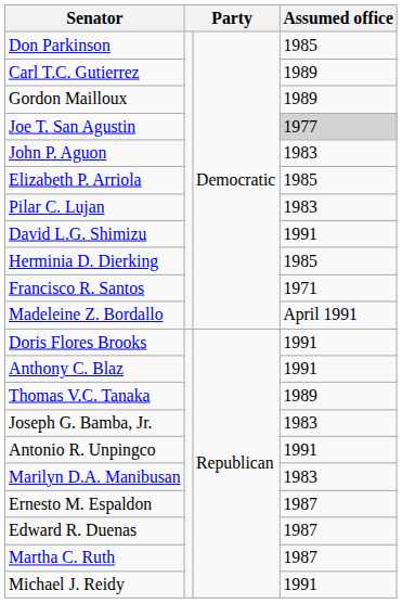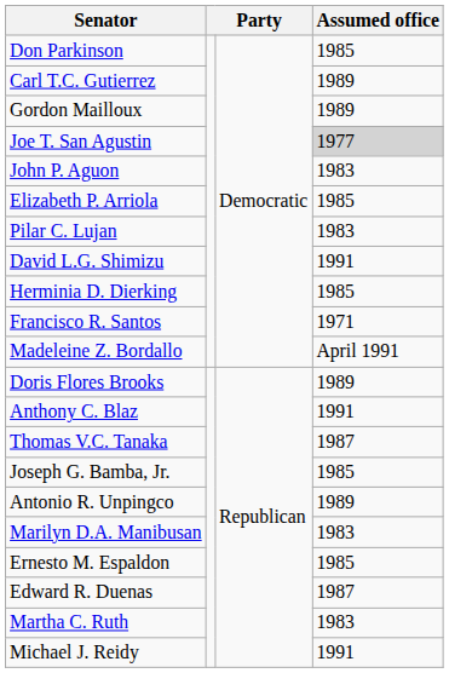Doris Flores Brooks | Assumed office: 1991 -> 1989
Thomas V.C. Tanaka | Assumed office: 1989 -> 1987
Joseph G. Bamba, Jr. | Assumed office: 1983 -> 1985
Antonio R. Unpingco | Assumed office: 1991 -> 1989
Ernesto M. Espaldon | Assumed office: 1987 -> 1985
Martha C. Ruth | Assumed office: 1987 -> 1983
